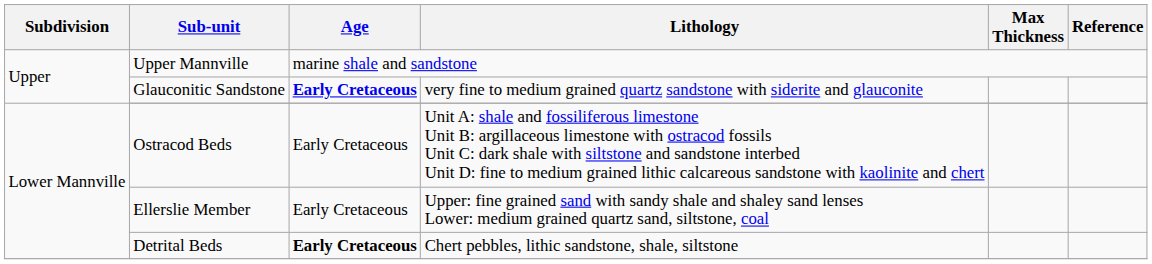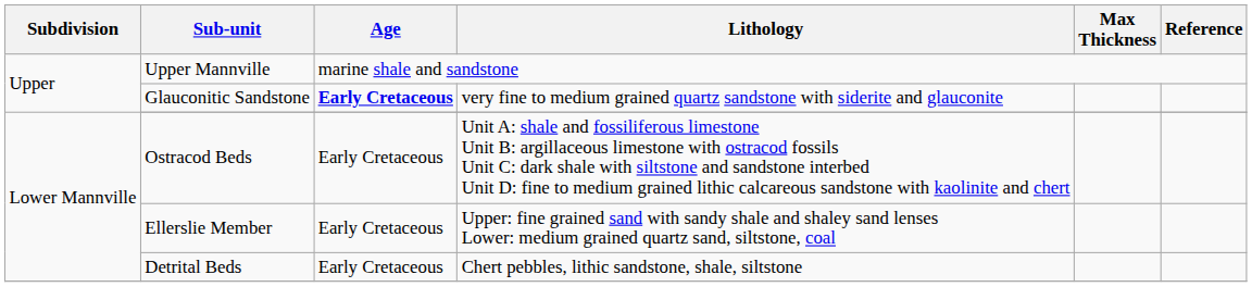Detrital Beds | Age: bold -> normal
